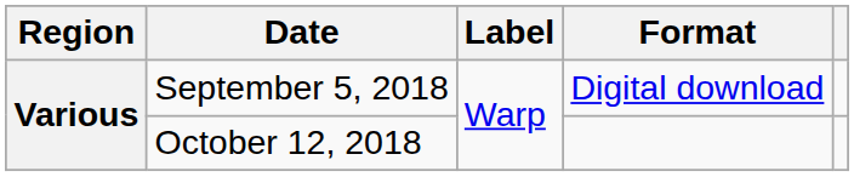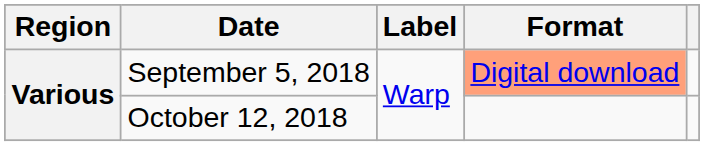September 5, 2018 | Format: no background -> lightsalmon background
